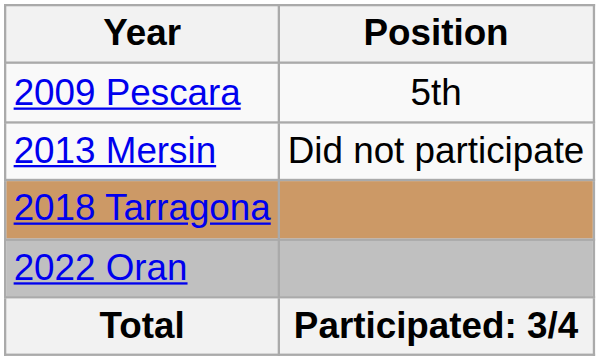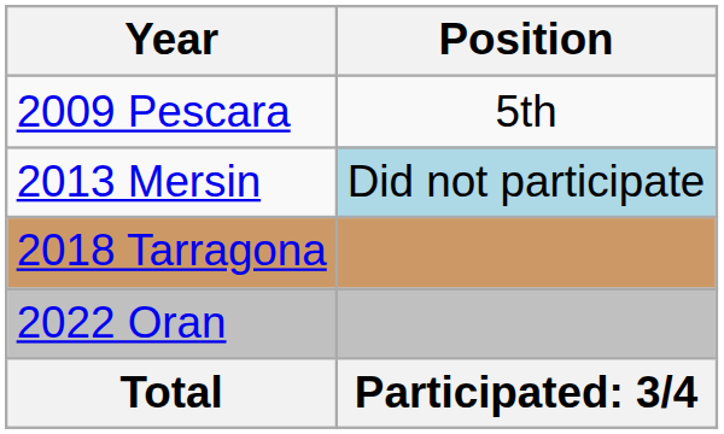2013 Mersin | Position: no background -> lightblue background
